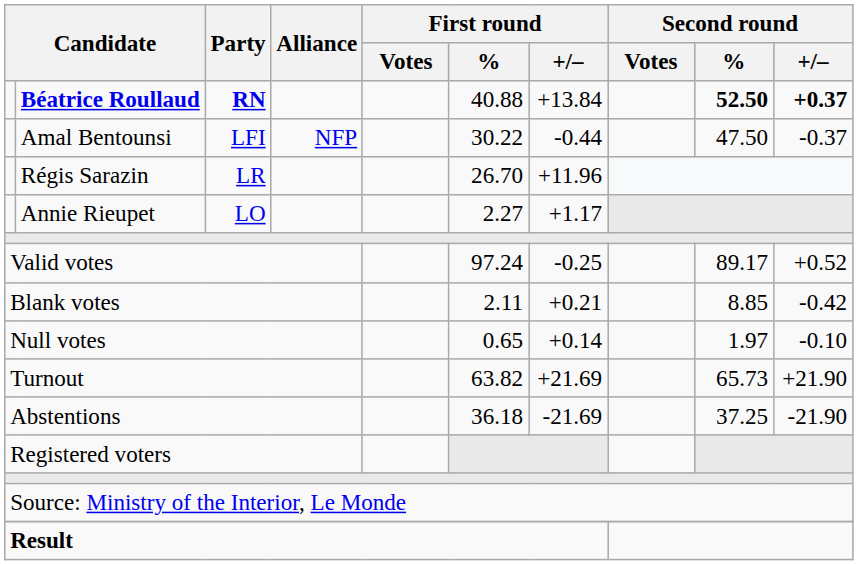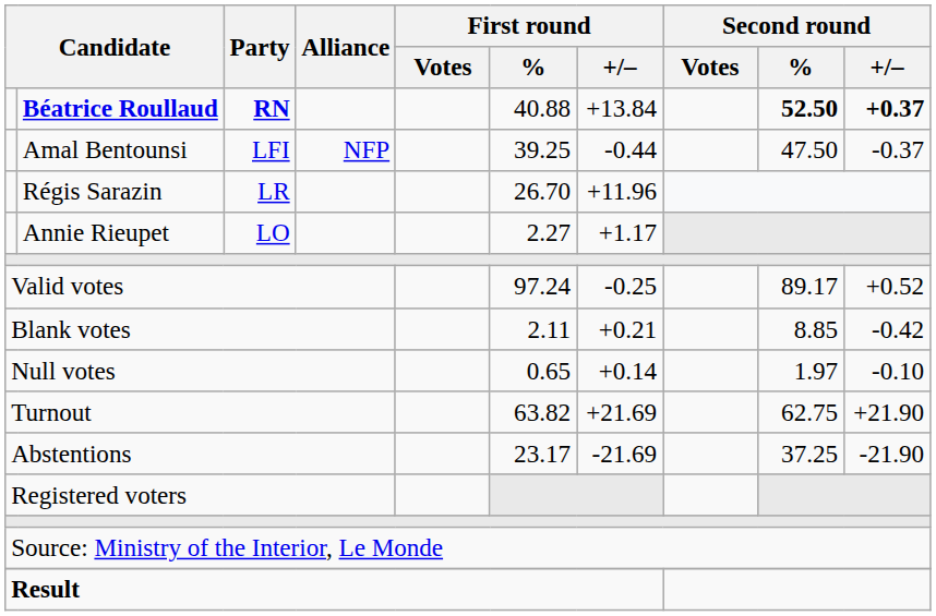Amal Bentounsi | First round / %: 30.22 -> 39.25
Turnout | Second round / %: 65.73 -> 62.75
Abstentions | First round / %: 36.18 -> 23.17
